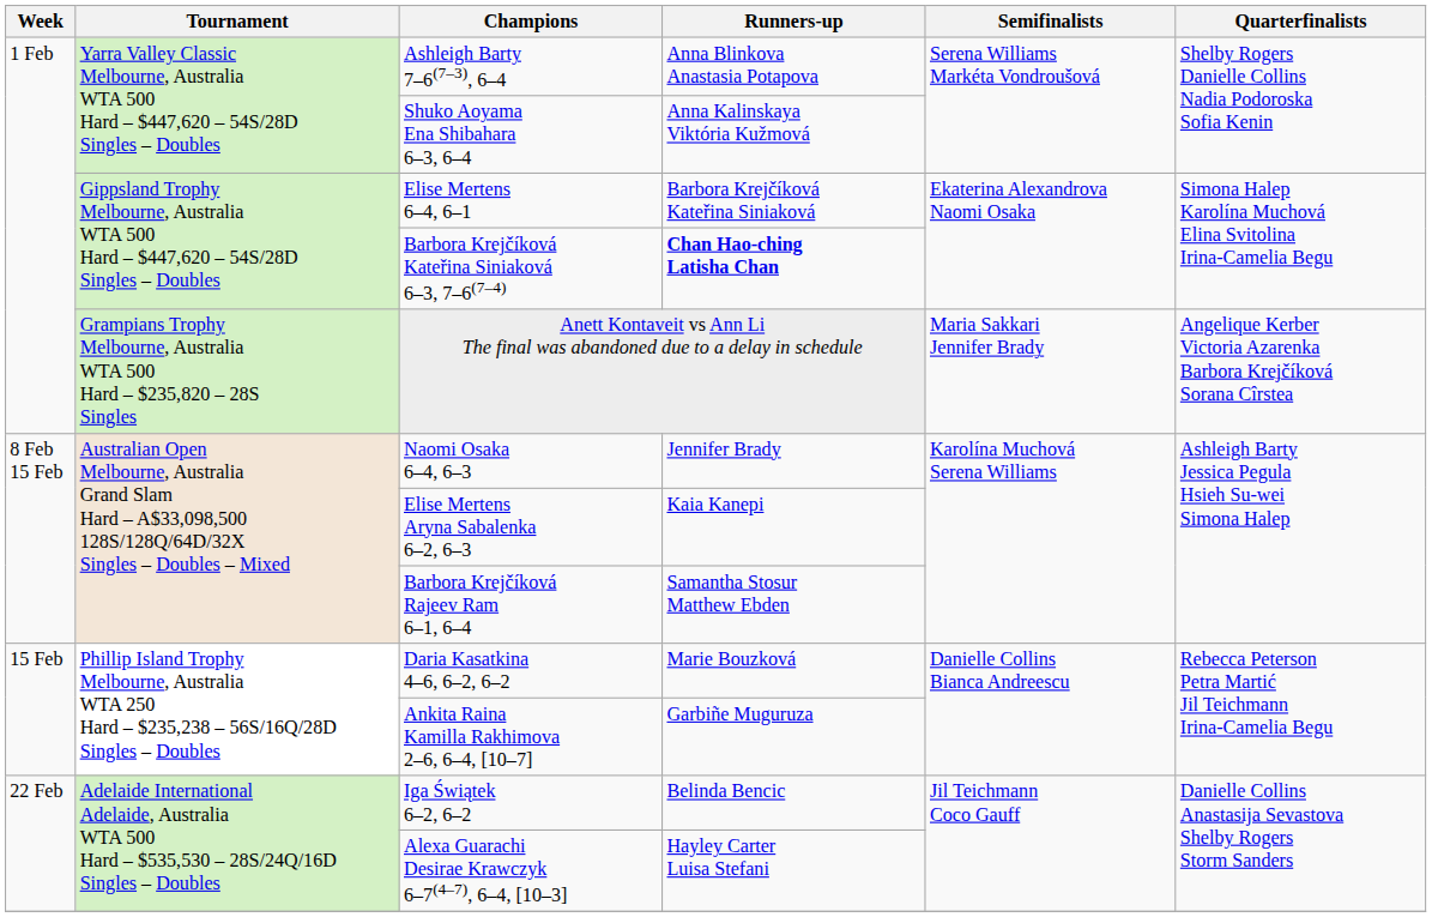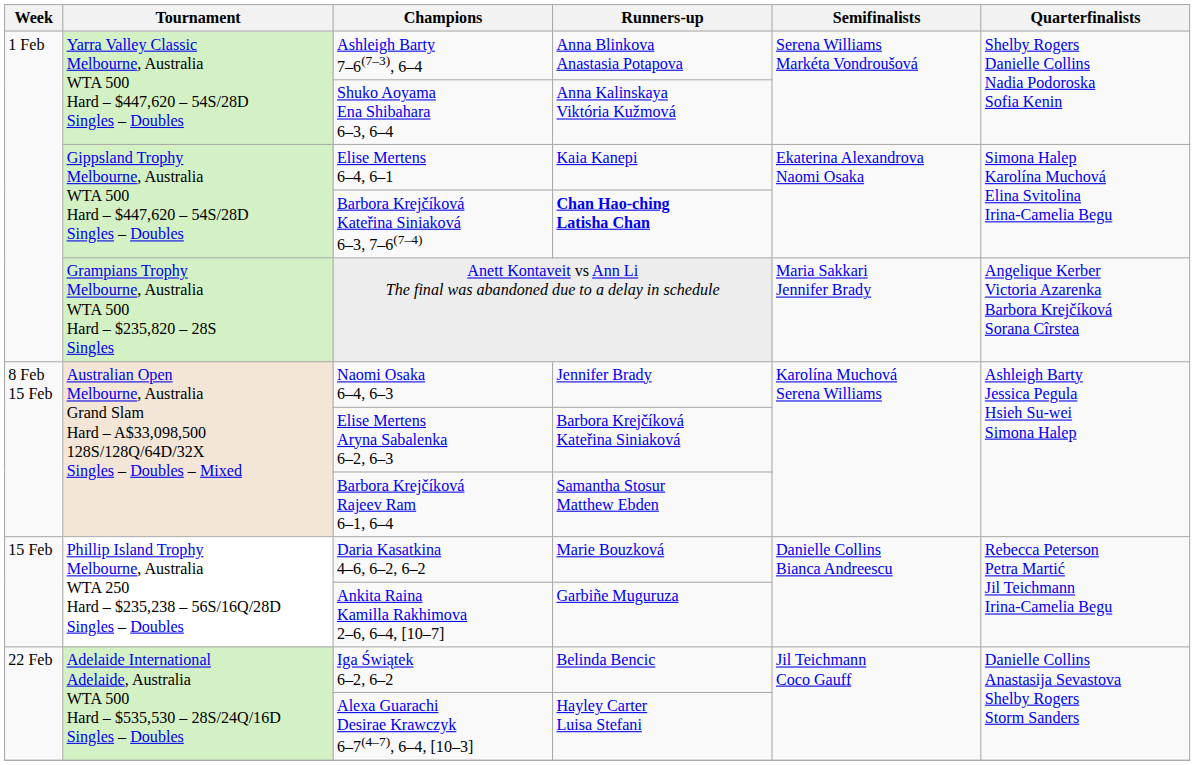Elise Mertens 6–4, 6–1 | Runners-up: Barbora Krejčíková Kateřina Siniaková -> Kaia Kanepi
Elise Mertens Aryna Sabalenka 6–2, 6–3 | Runners-up: Kaia Kanepi -> Barbora Krejčíková Kateřina Siniaková
